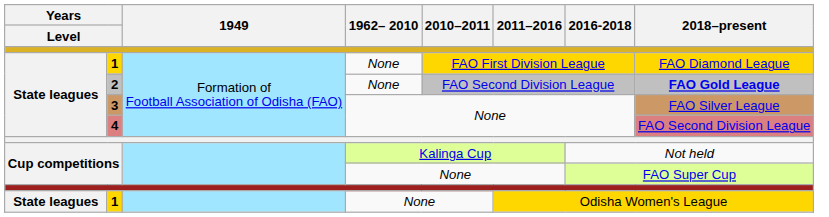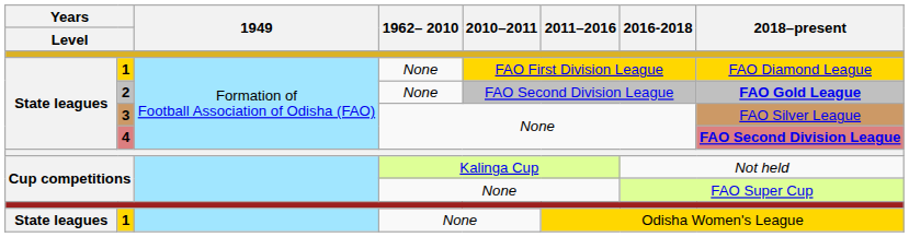4 | 2018–present: normal -> bold
